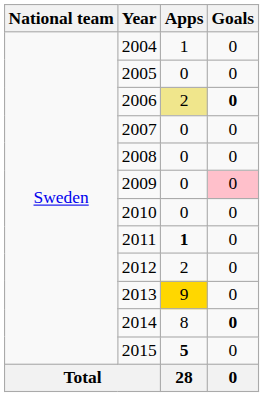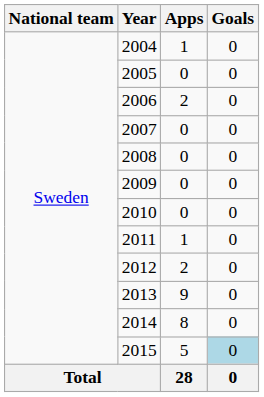2006 | Apps: khaki background -> no background
2006 | Goals: bold -> normal
2009 | Goals: pink background -> no background
2011 | Apps: bold -> normal
2013 | Apps: gold background -> no background
2014 | Goals: bold -> normal
2015 | Apps: bold -> normal
2015 | Goals: no background -> lightblue background
